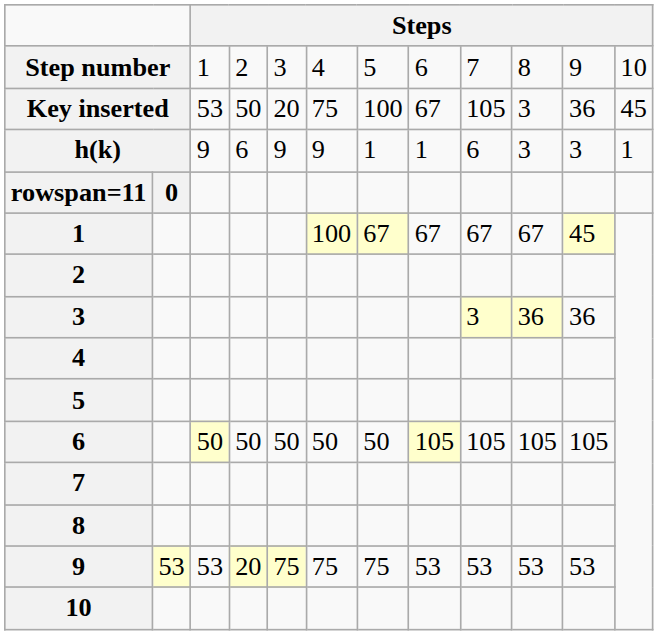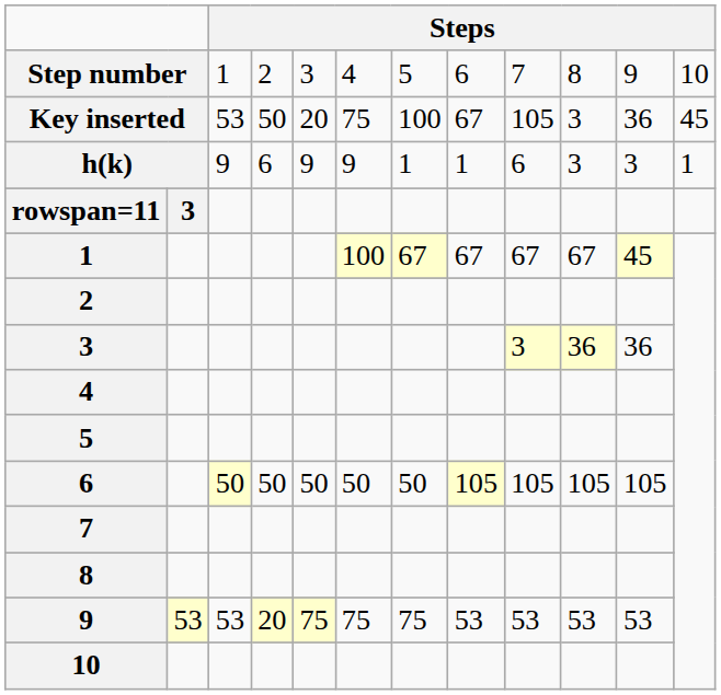rowspan=11 | column 2: 0 -> 3
